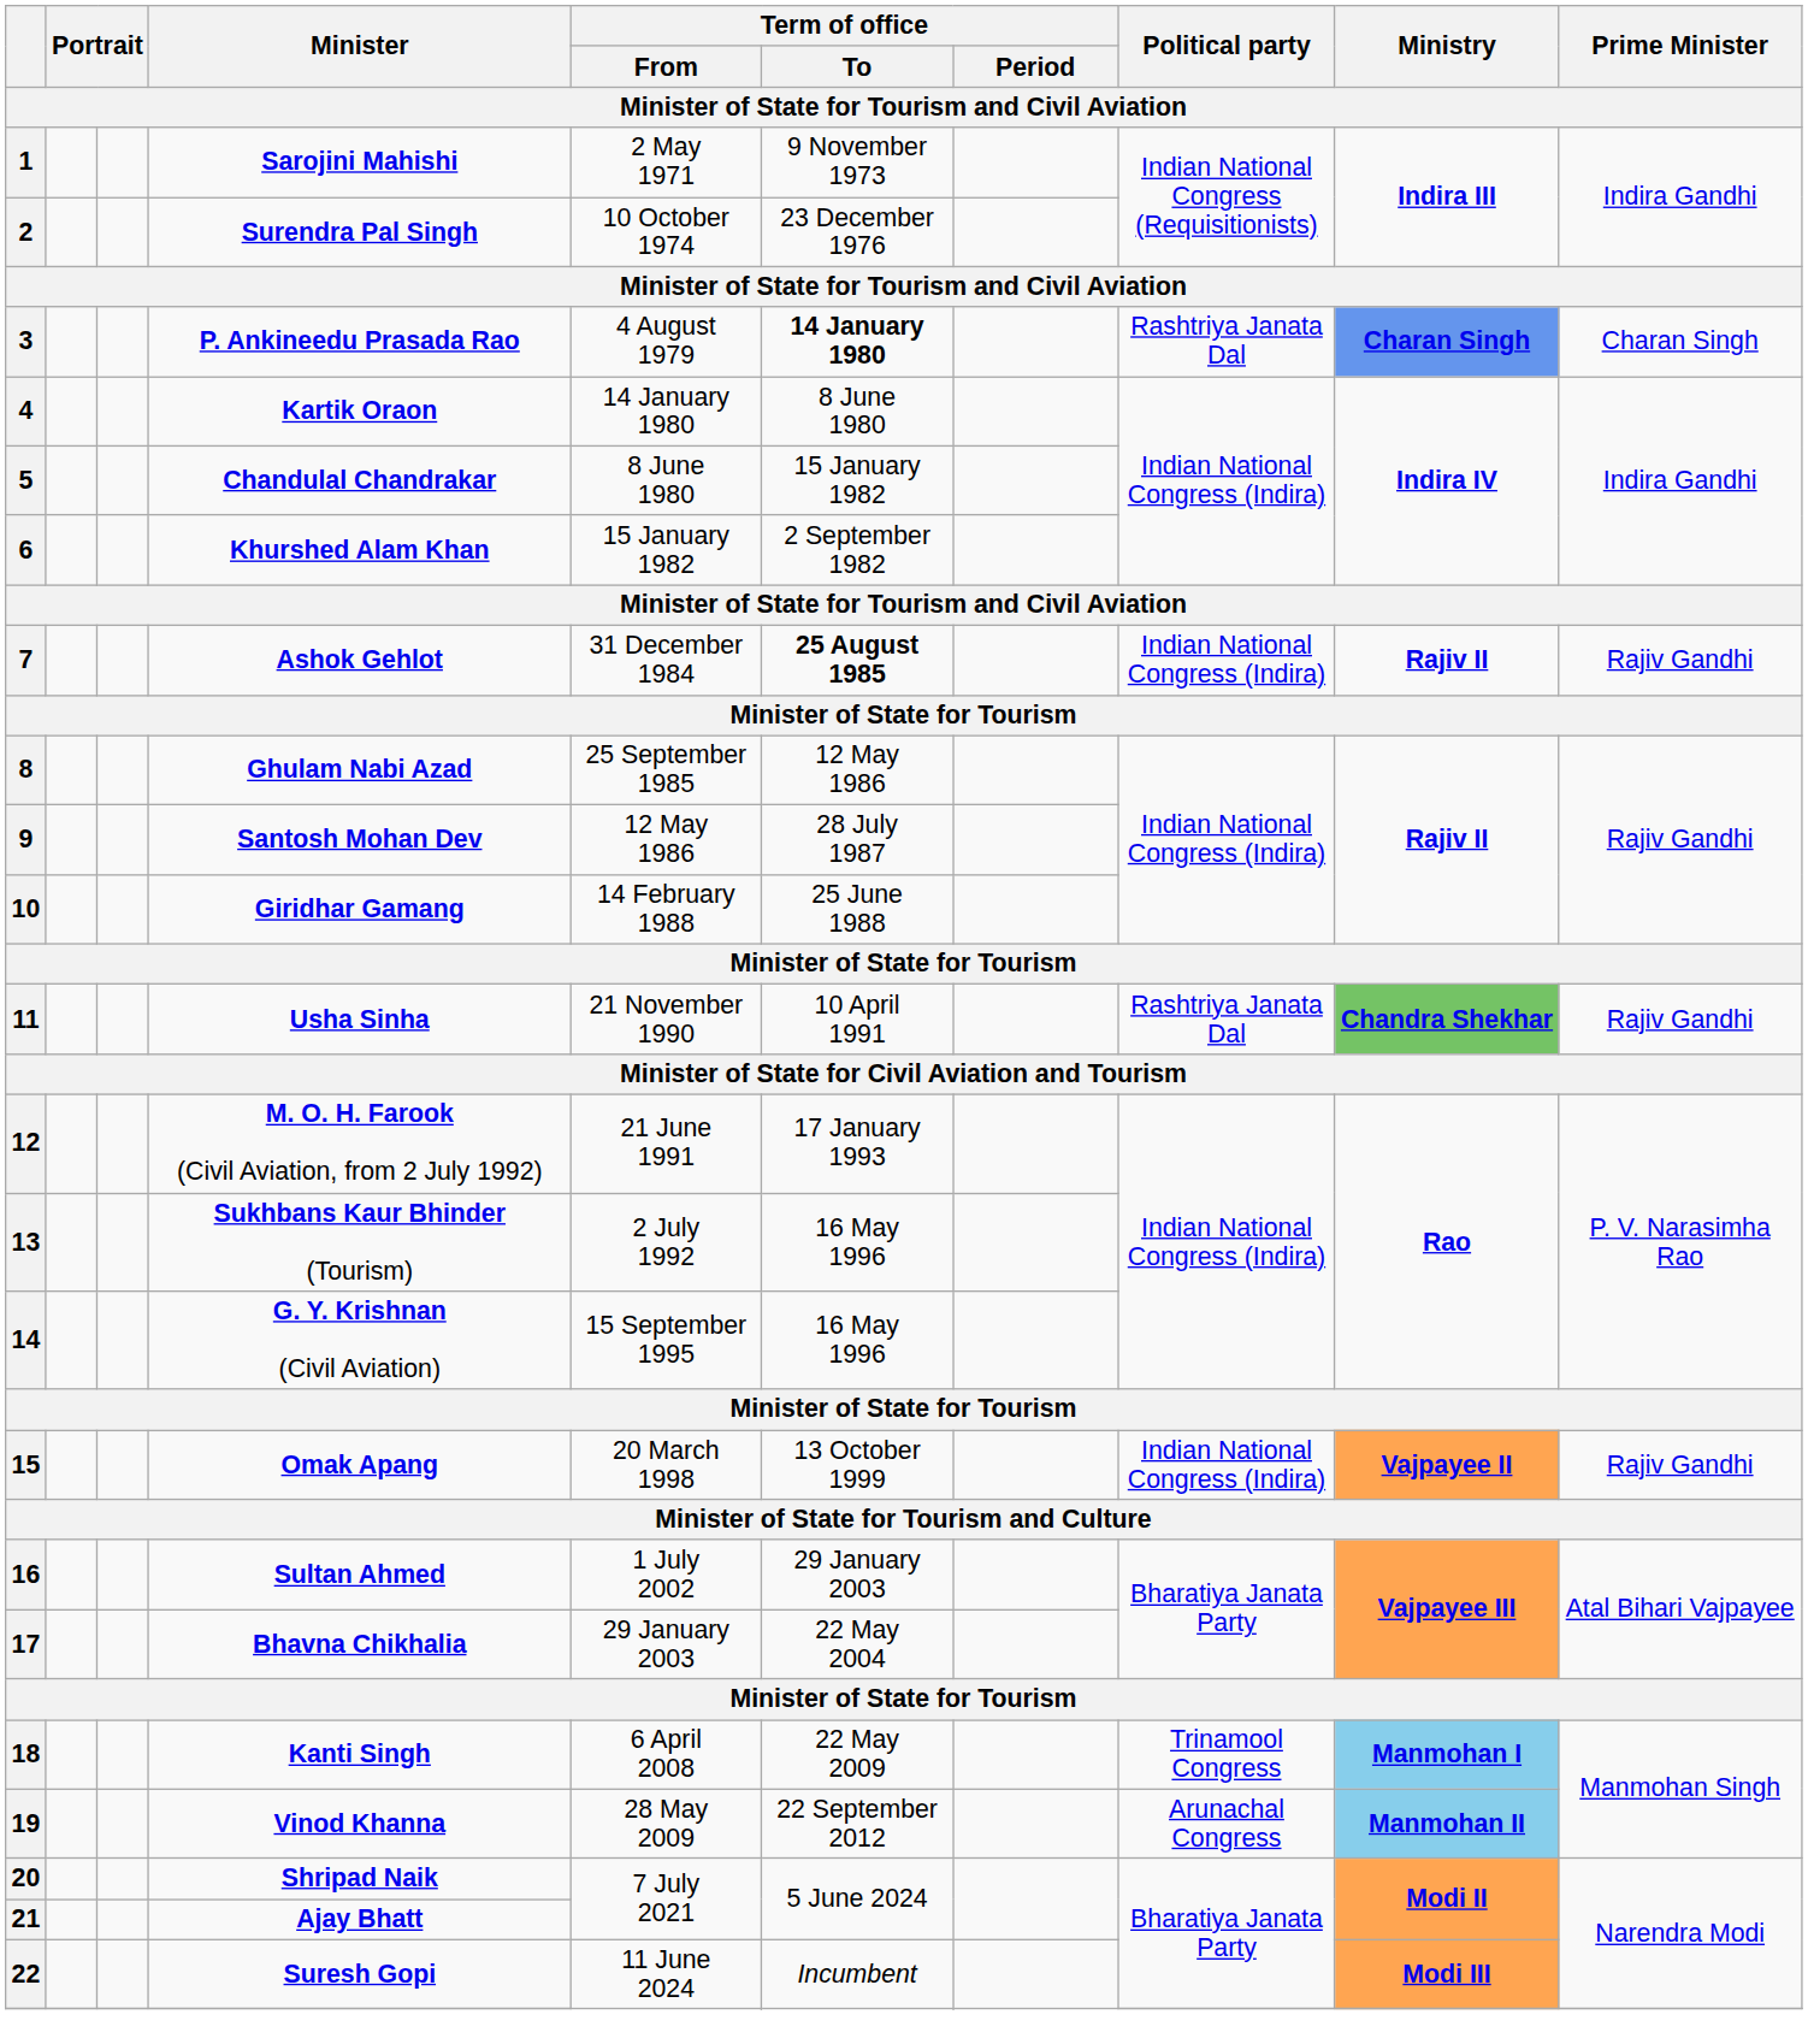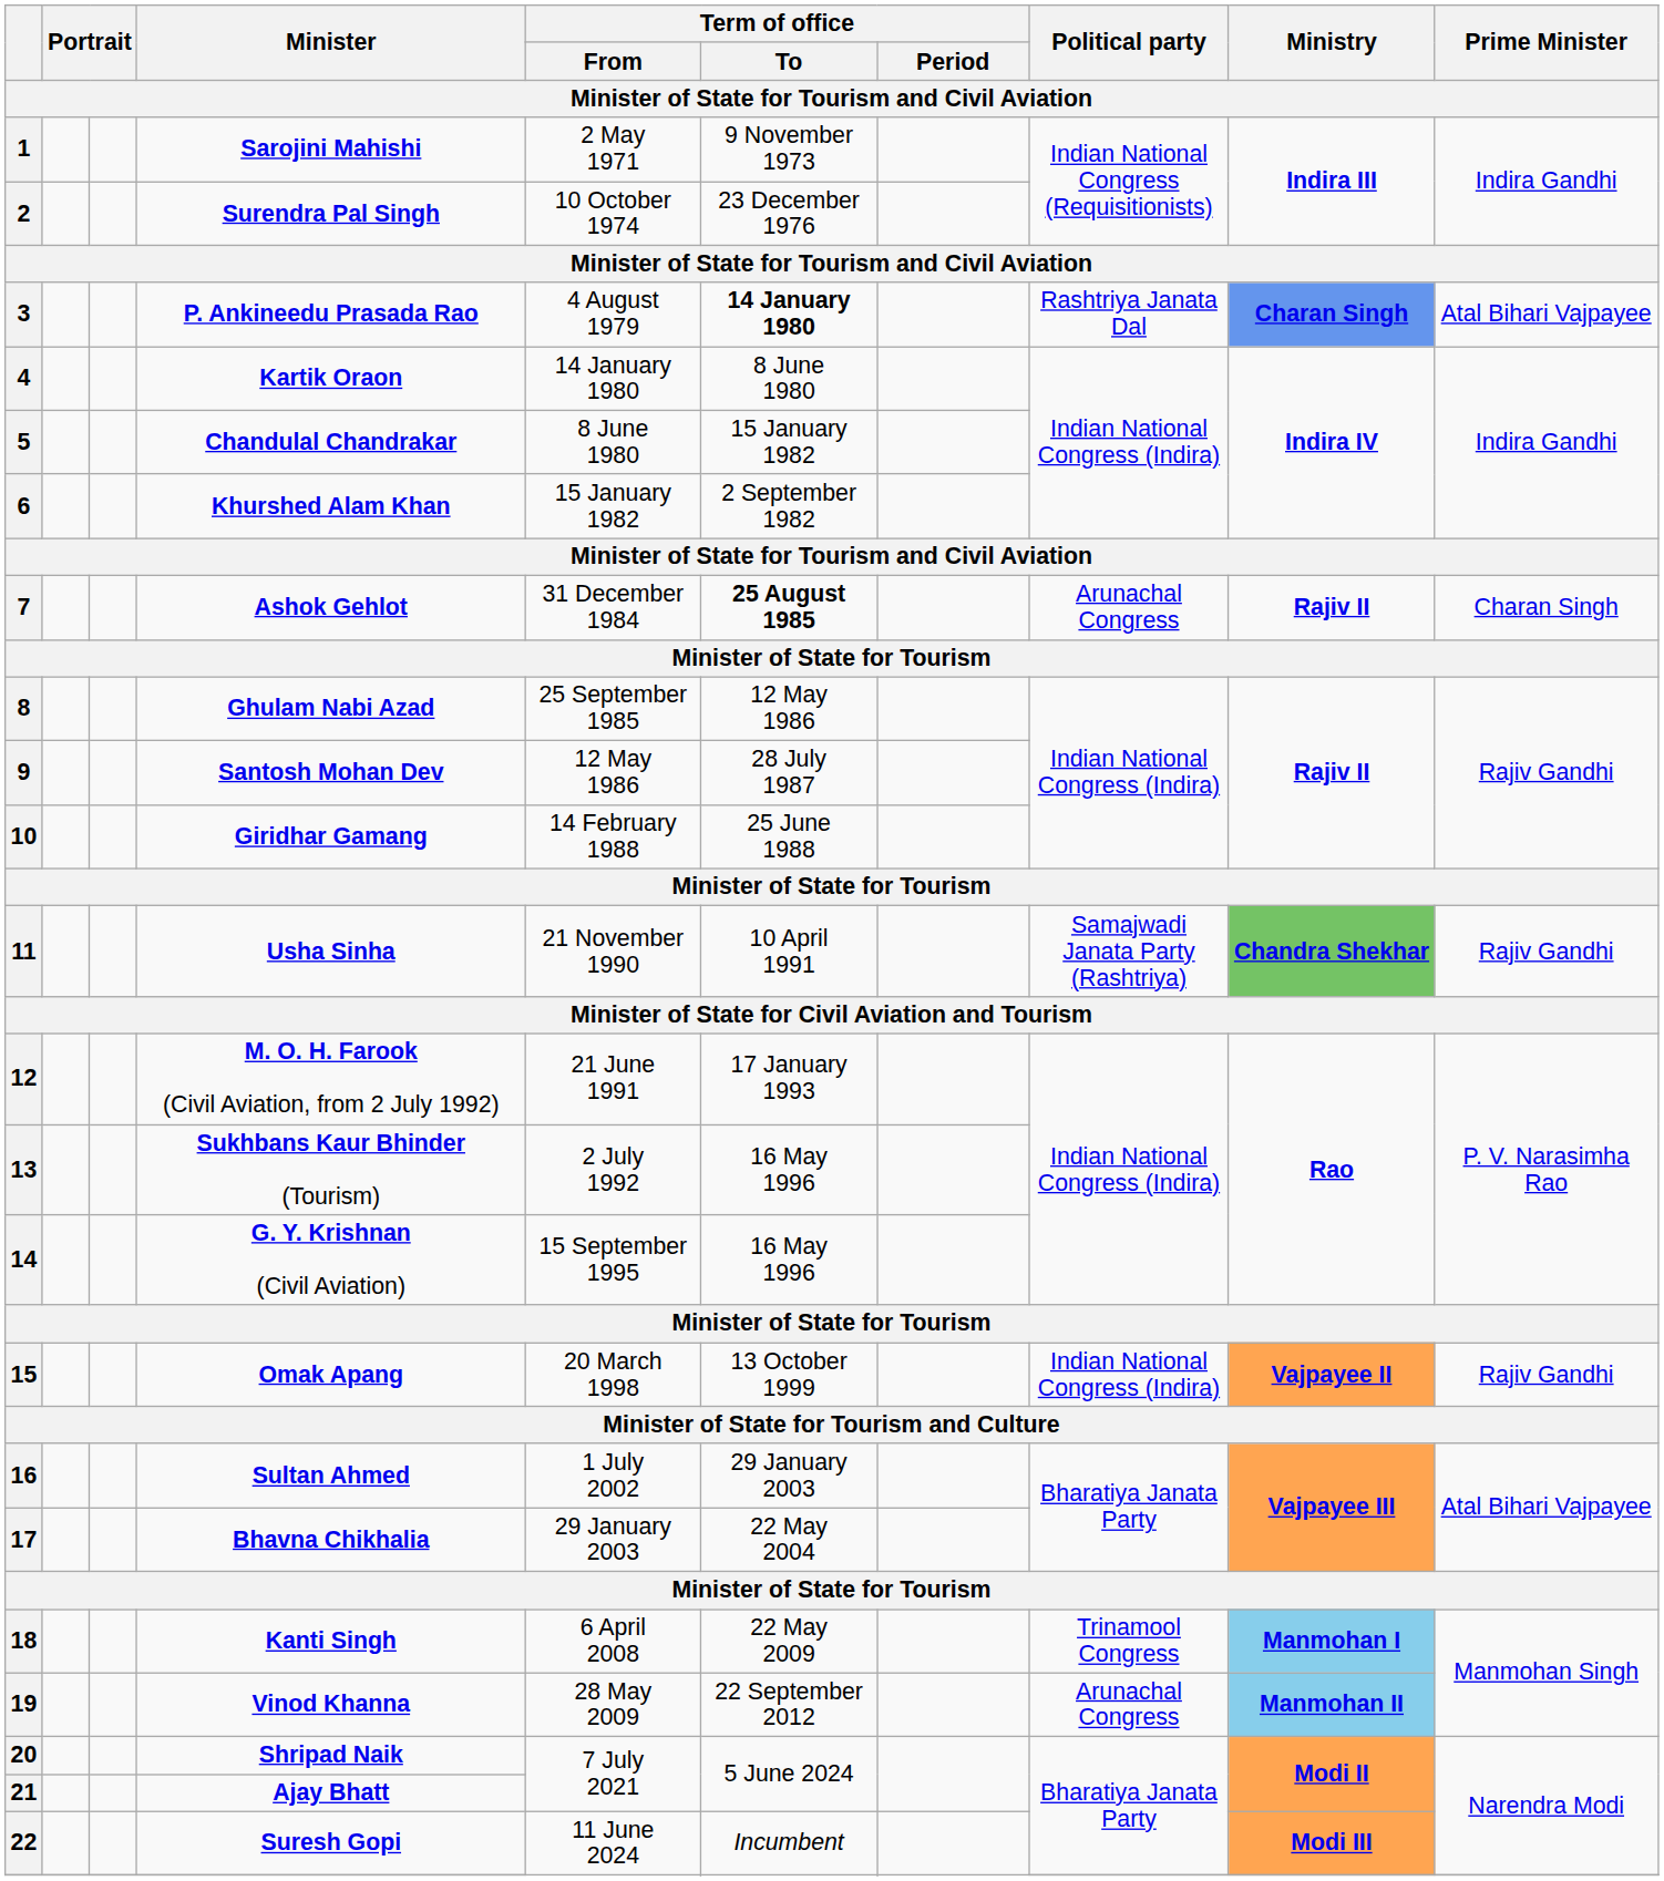3 | Prime Minister: Charan Singh -> Atal Bihari Vajpayee
7 | Political party: Indian National Congress (Indira) -> Arunachal Congress
7 | Prime Minister: Rajiv Gandhi -> Charan Singh
11 | Political party: Rashtriya Janata Dal -> Samajwadi Janata Party (Rashtriya)
